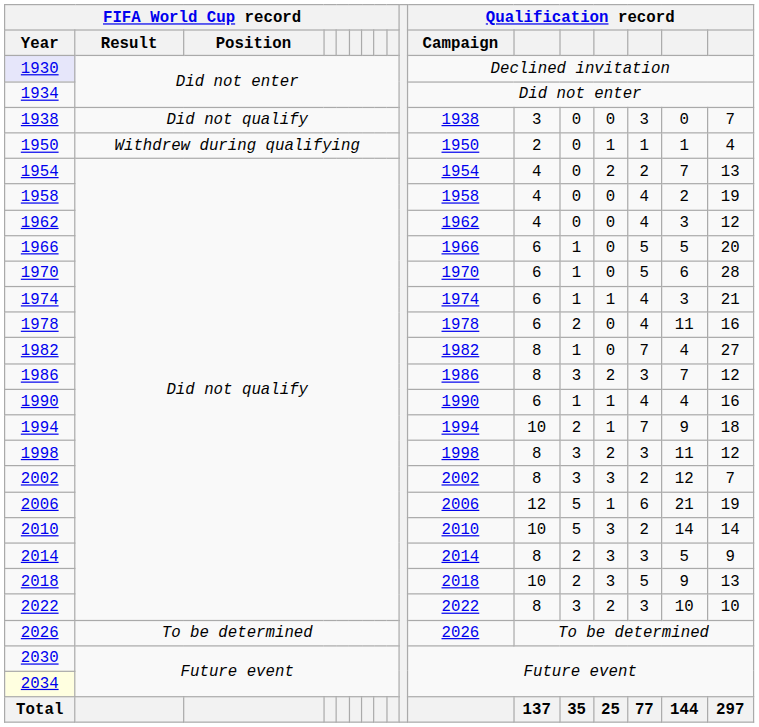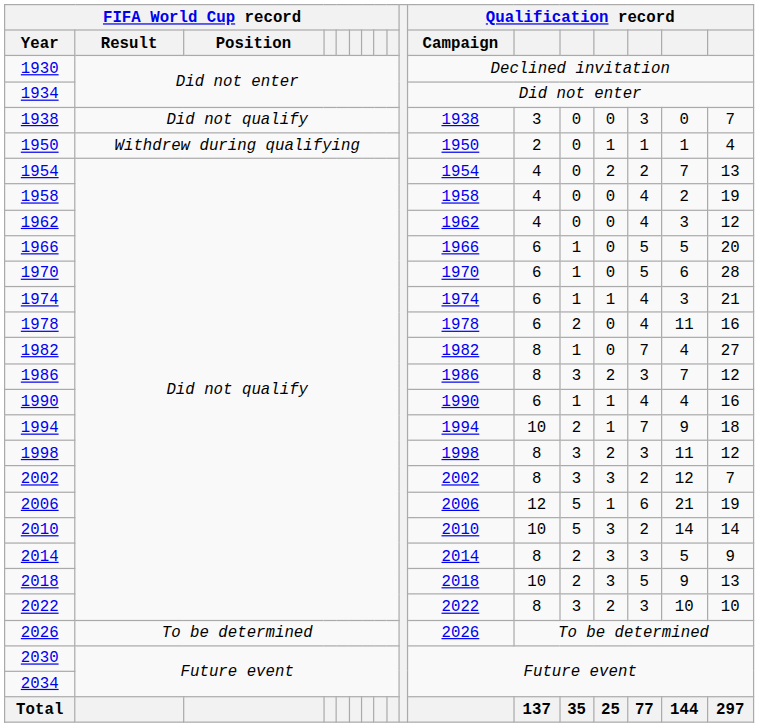1930 | FIFA World Cup record / Year: lavender background -> no background
2034 | FIFA World Cup record / Year: lightyellow background -> no background
